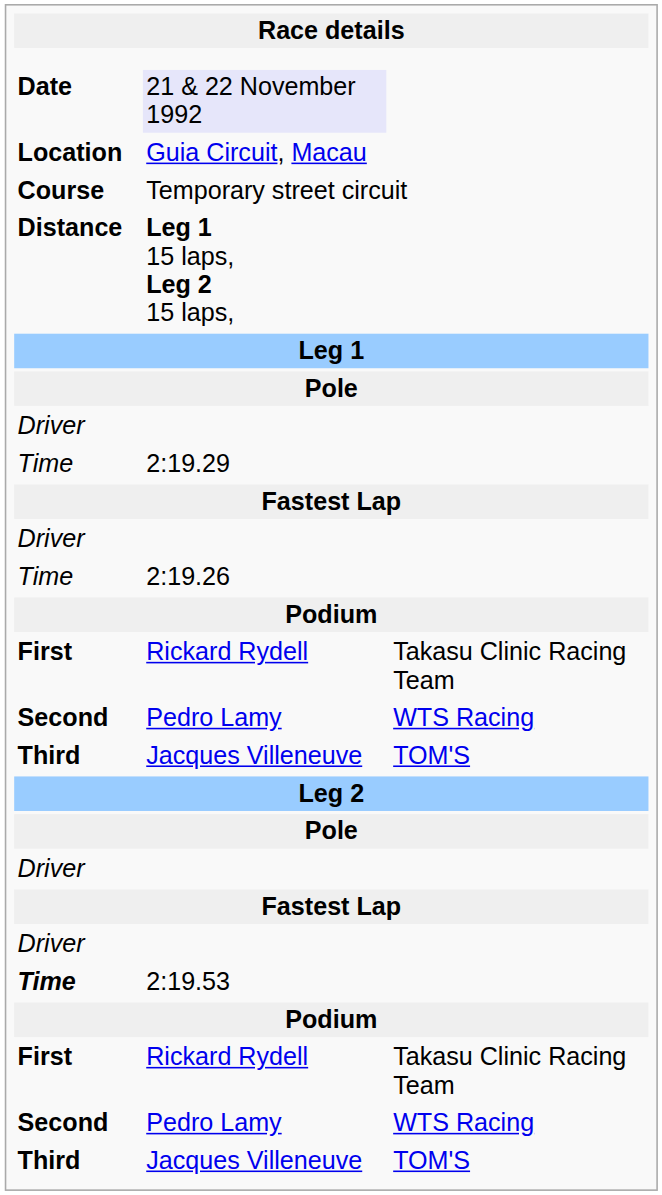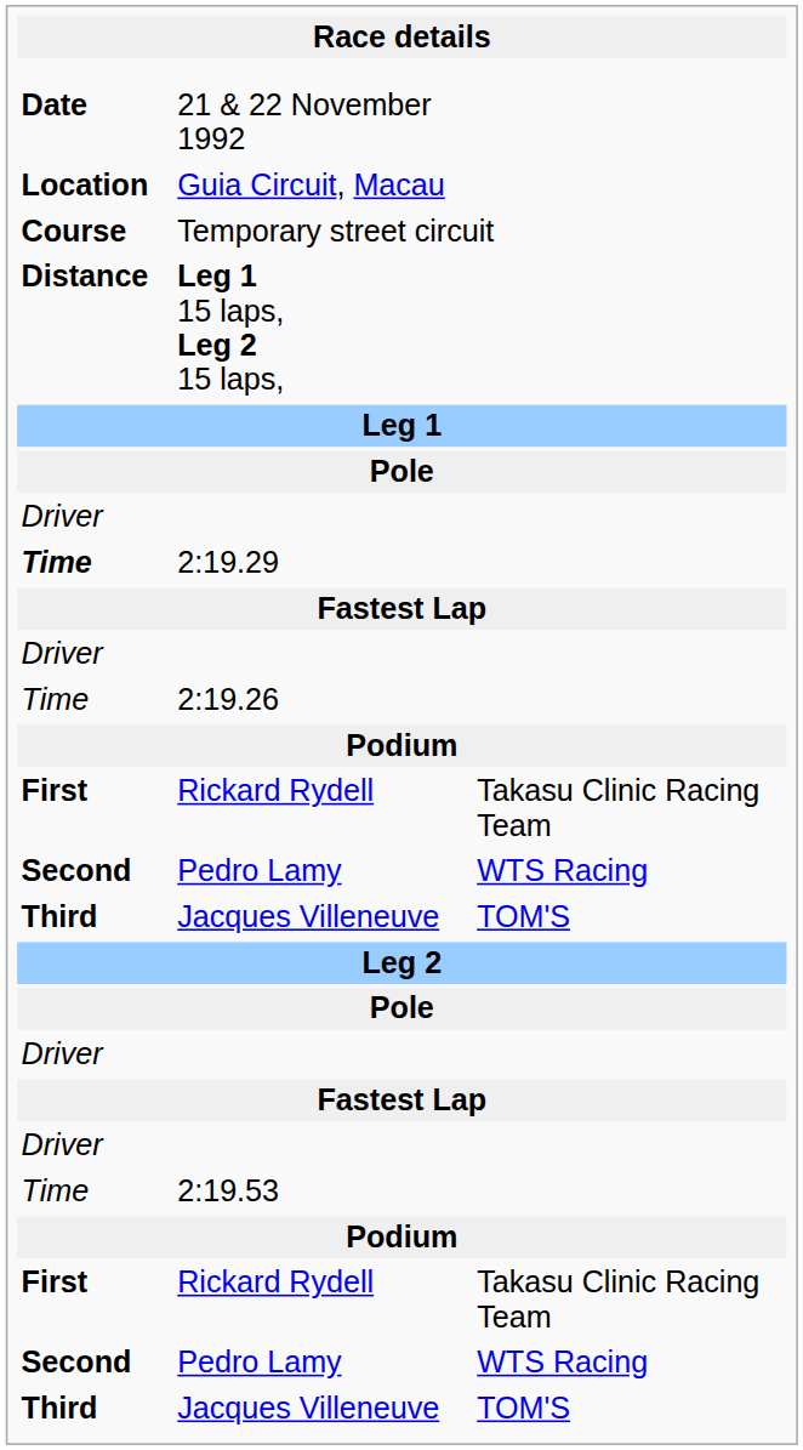21 & 22 November 1992 | column 2: lavender background -> no background
2:19.29 | column 1: normal -> bold
2:19.53 | column 1: bold -> normal
